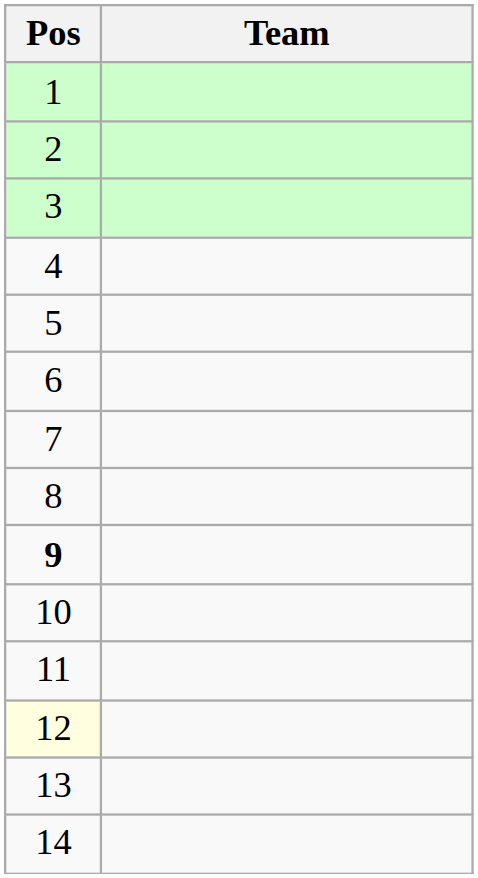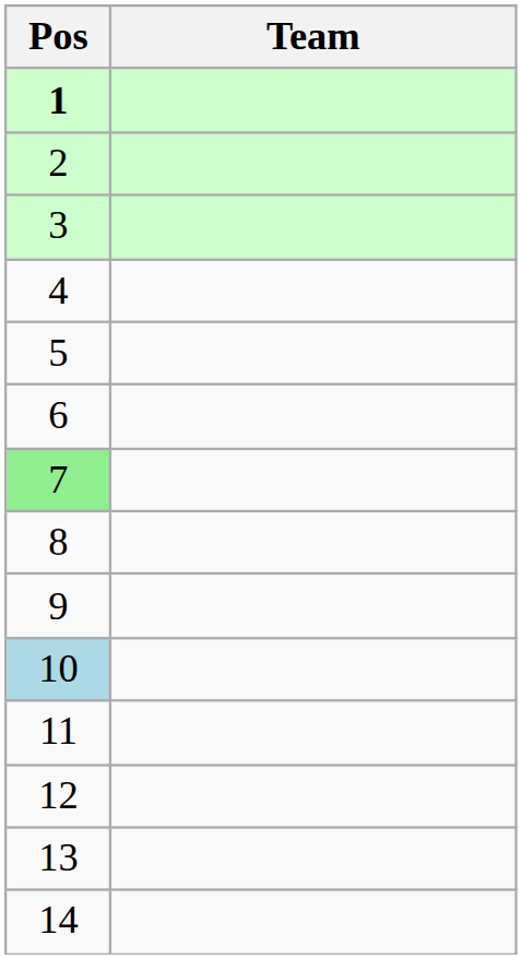1 | Pos: normal -> bold
7 | Pos: no background -> lightgreen background
9 | Pos: bold -> normal
10 | Pos: no background -> lightblue background
12 | Pos: lightyellow background -> no background
